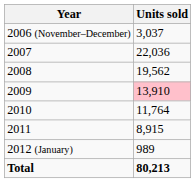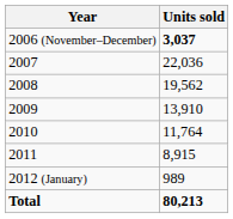2006 (November–December) | Units sold: normal -> bold
2009 | Units sold: pink background -> no background
